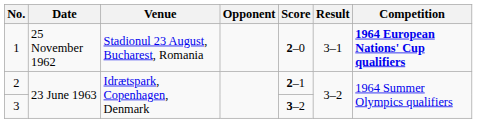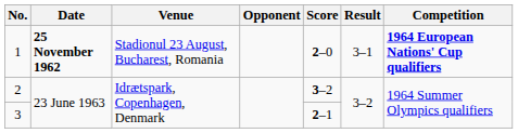1 | Date: normal -> bold
2 | Score: 2–1 -> 3–2
3 | Score: 3–2 -> 2–1
